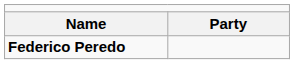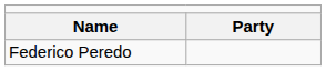Federico Peredo | column 1: bold -> normal
